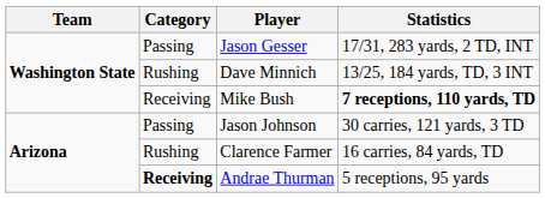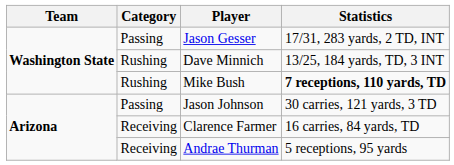Mike Bush | Category: Receiving -> Rushing
Clarence Farmer | Category: Rushing -> Receiving
Andrae Thurman | Category: bold -> normal
